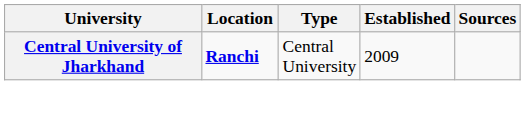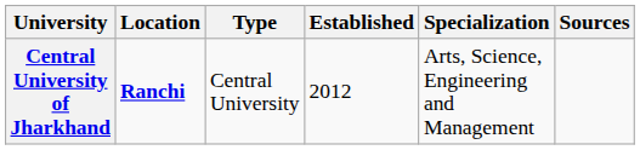+ column: Specialization | Arts, Science, Engineering and Management
Central University of Jharkhand | Established: 2009 -> 2012
